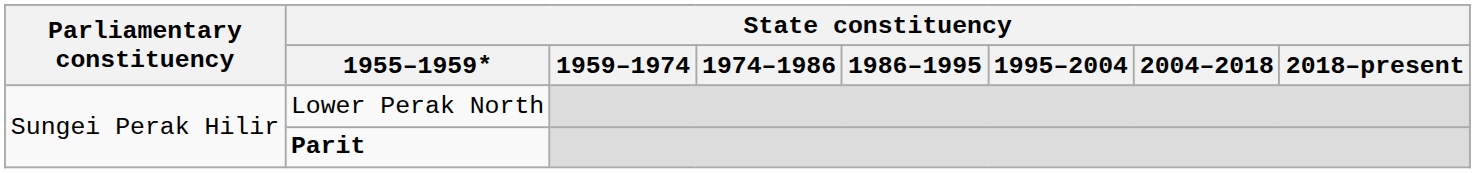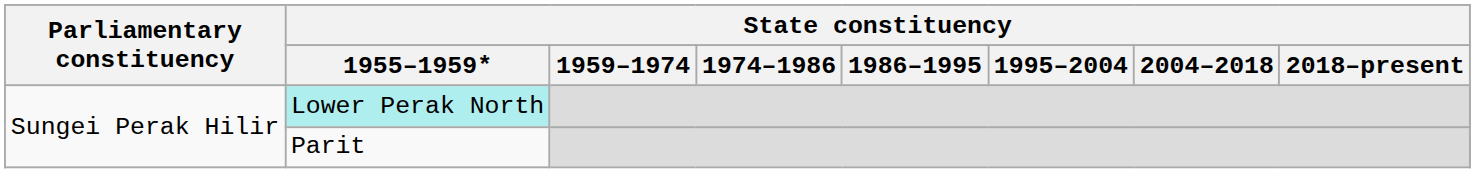Lower Perak North | State constituency / 1955–1959*: no background -> paleturquoise background
Parit | State constituency / 1955–1959*: bold -> normal
